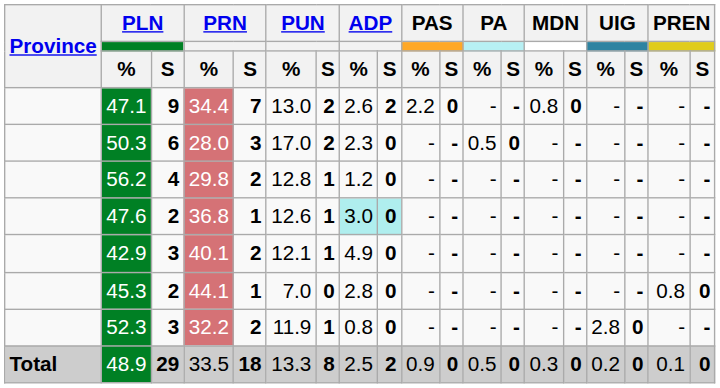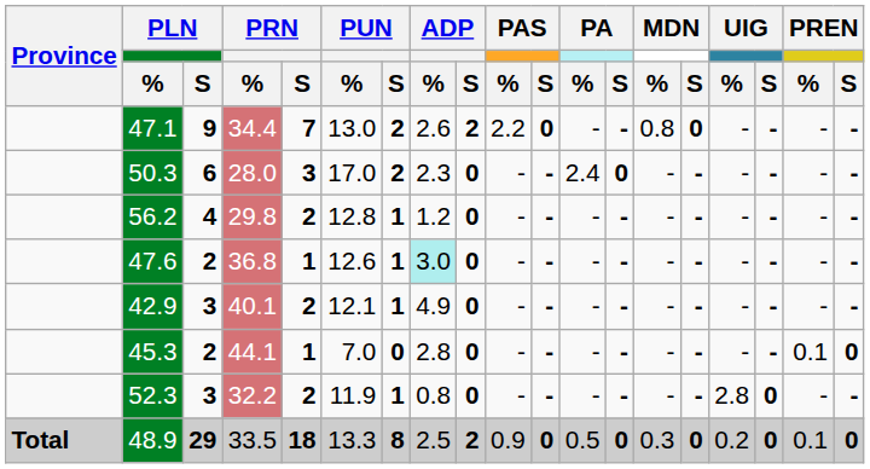50.3 | PA / %: 0.5 -> 2.4
47.6 | ADP / S: paleturquoise background -> no background
45.3 | PREN / %: 0.8 -> 0.1
